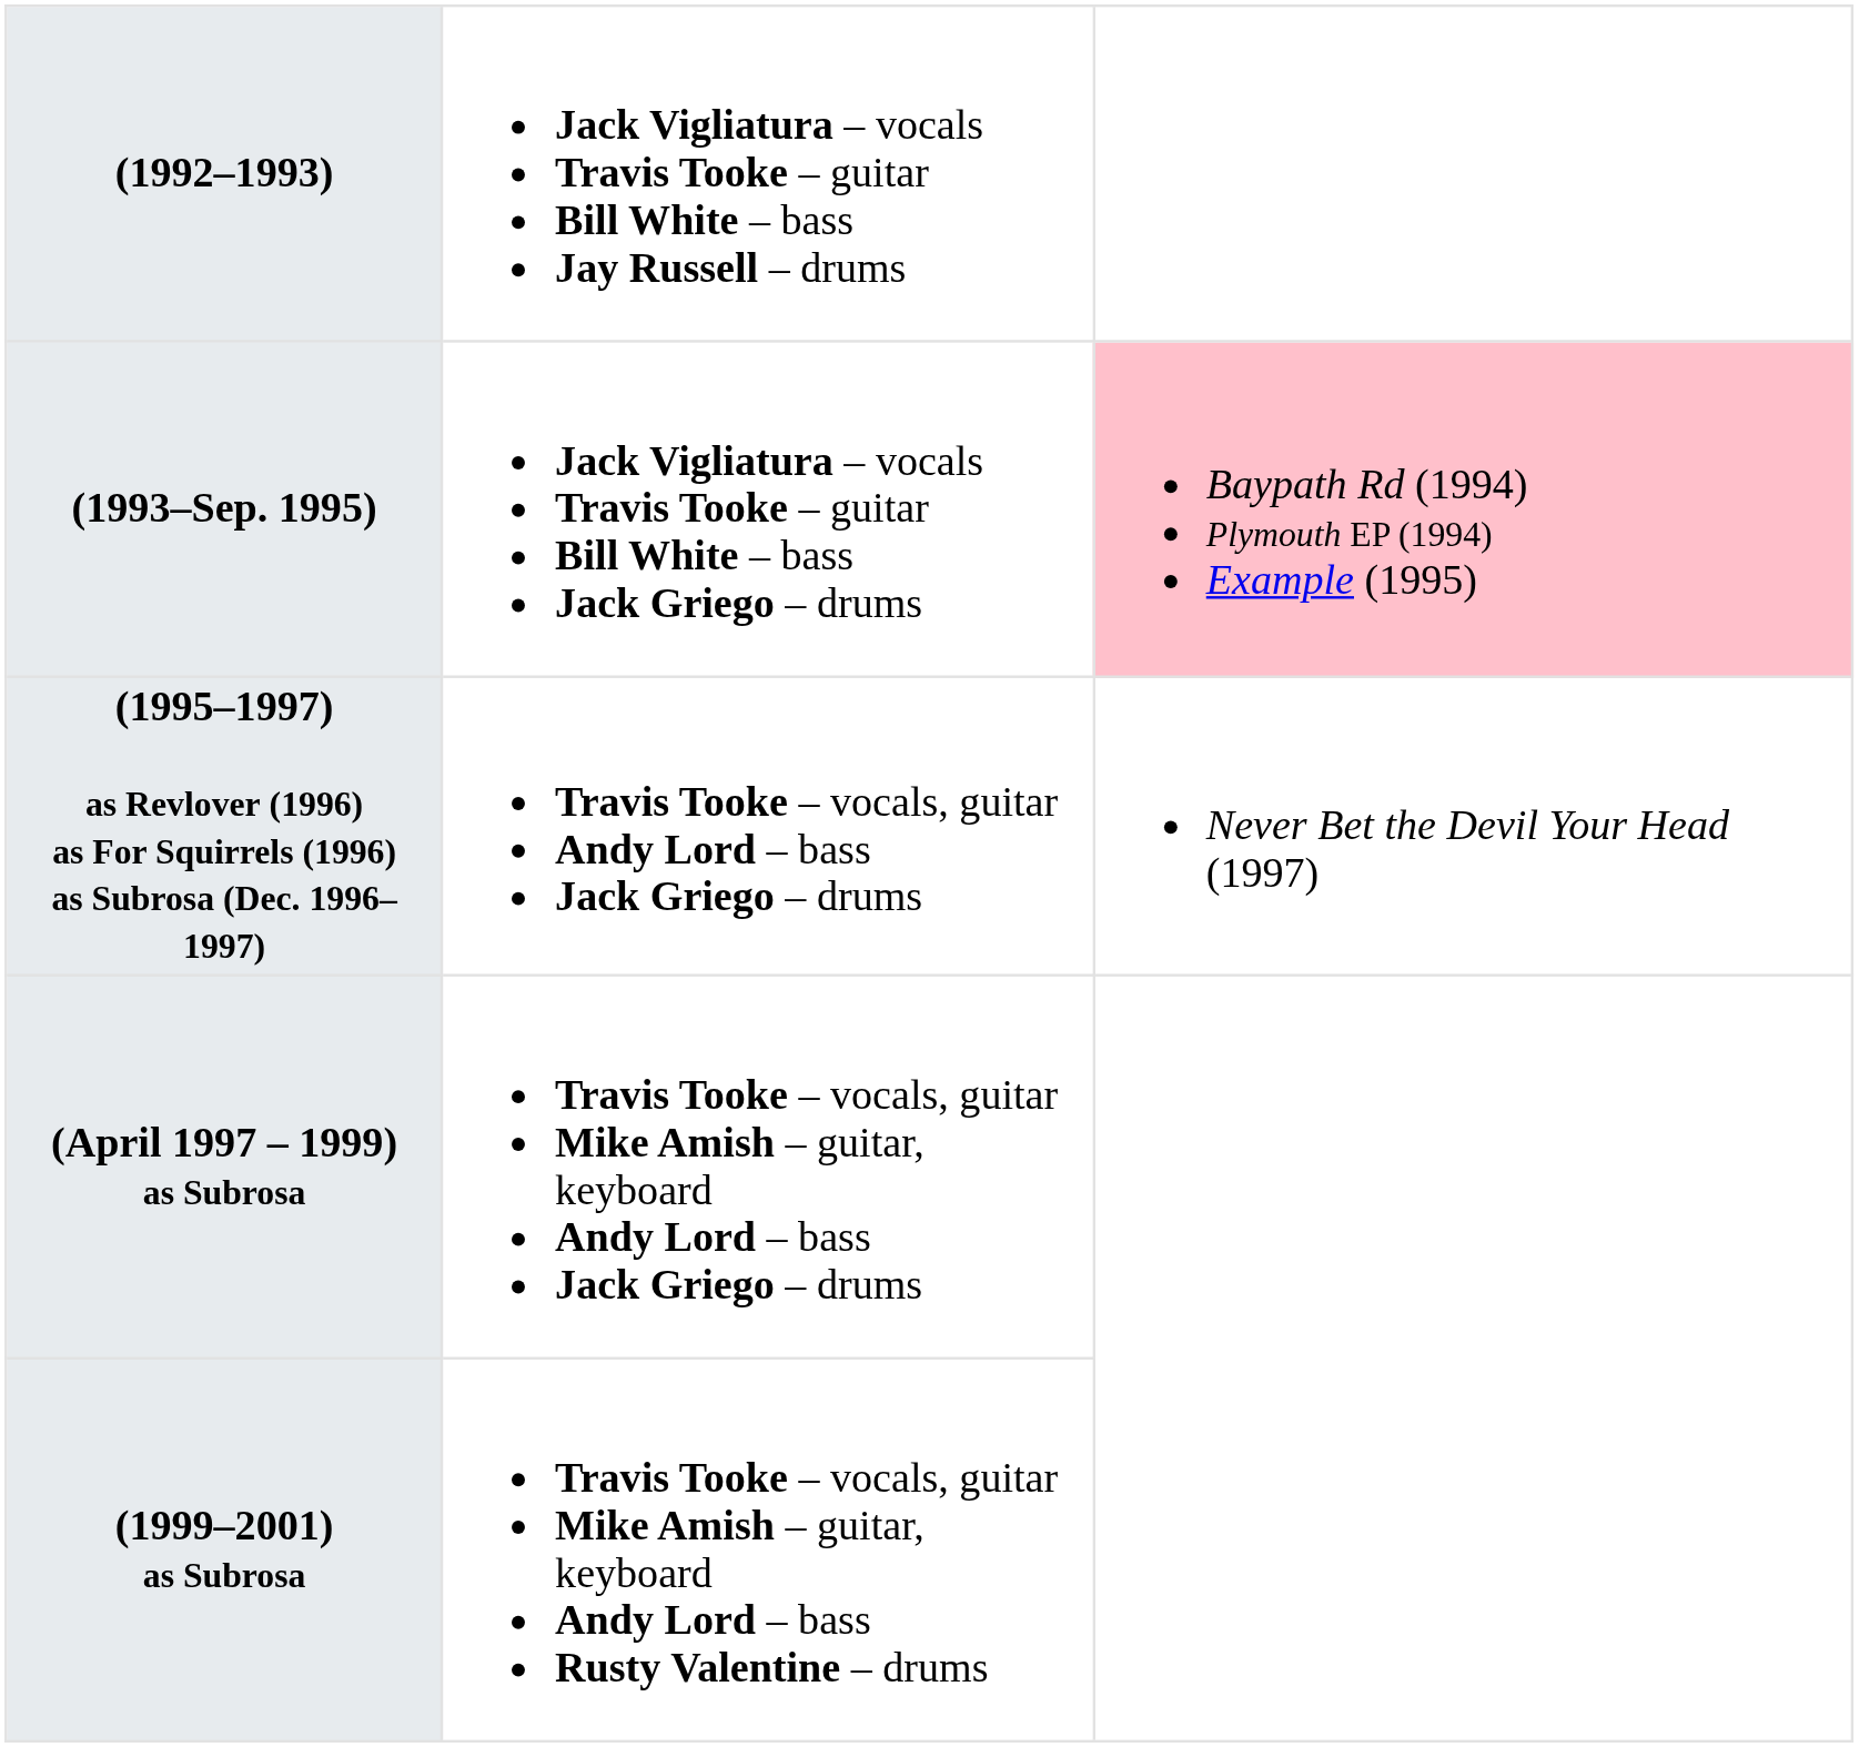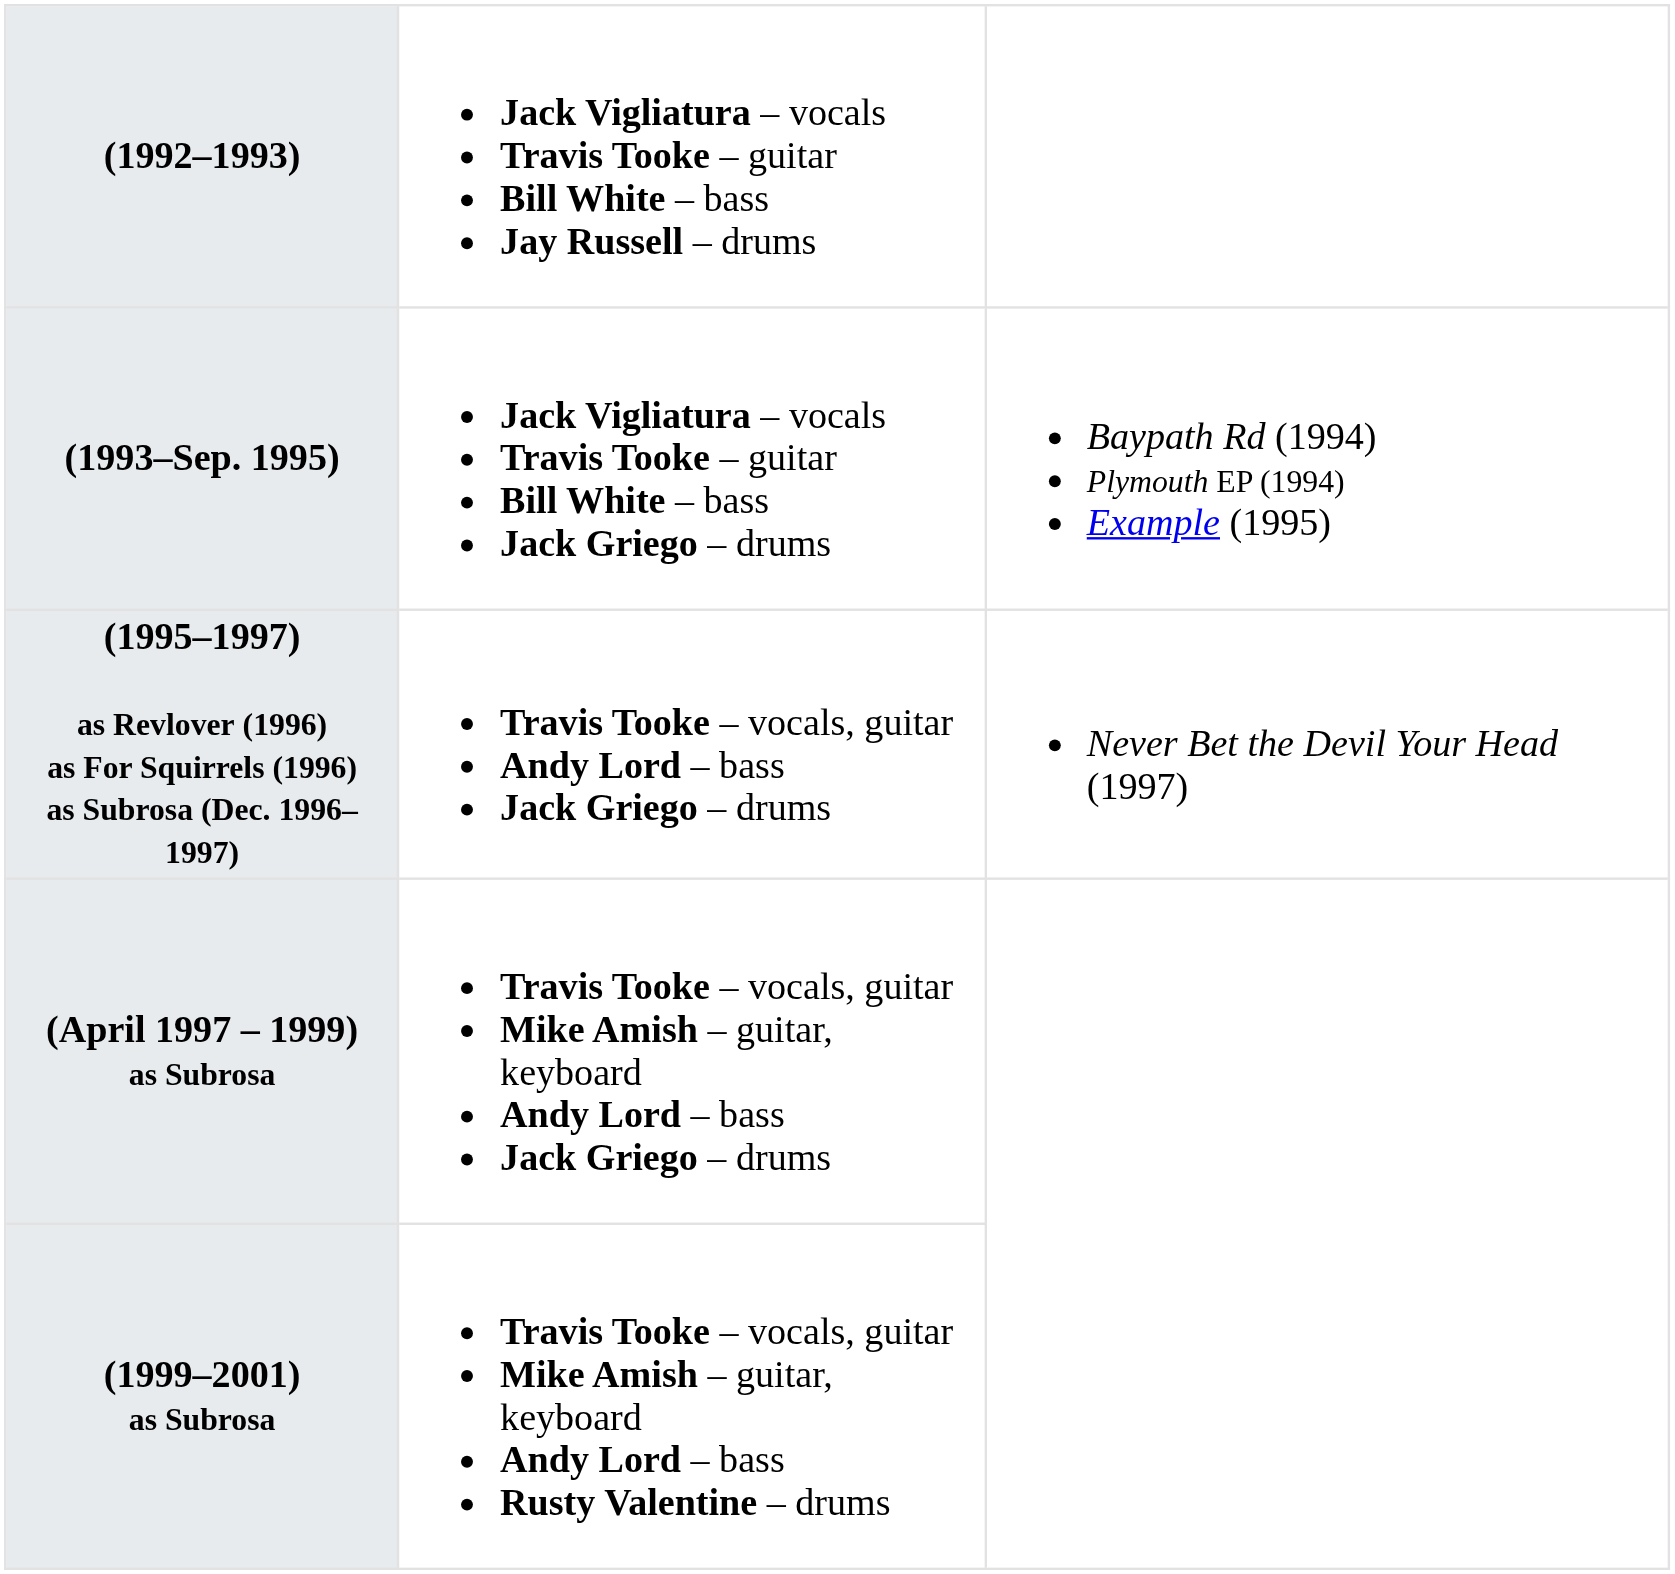(1993–Sep. 1995) | column 3: pink background -> no background
